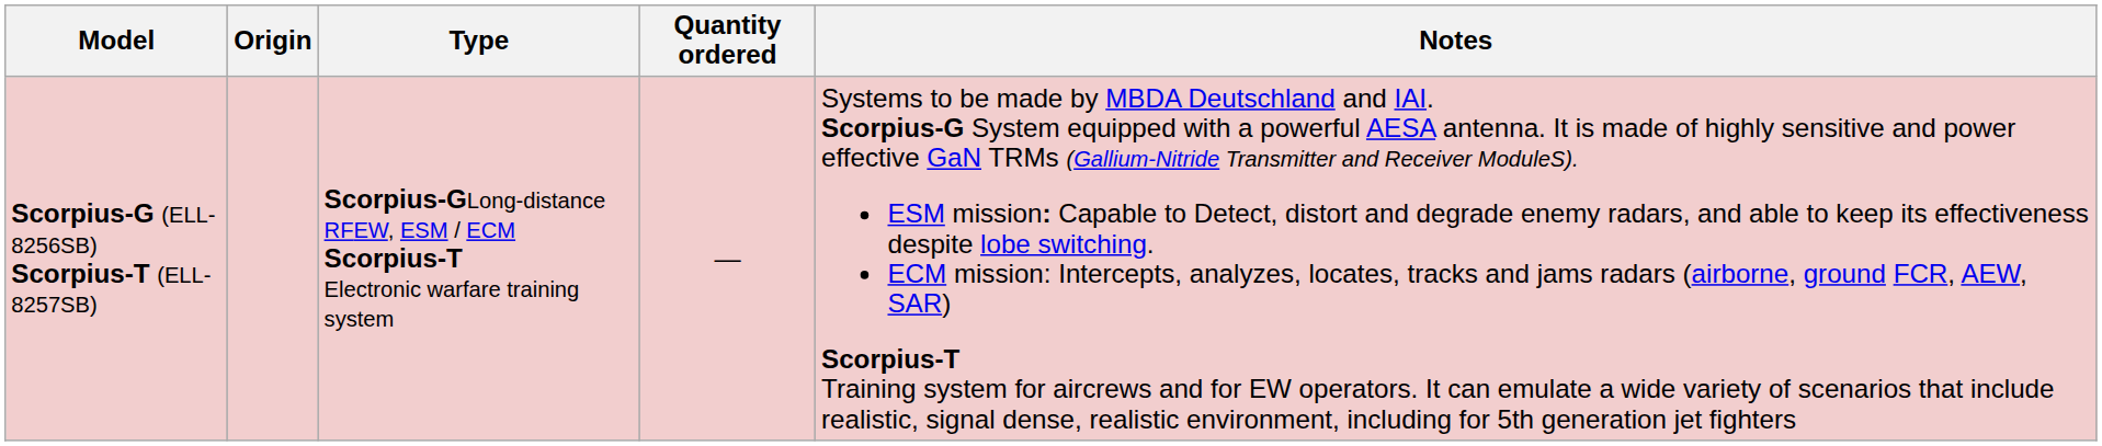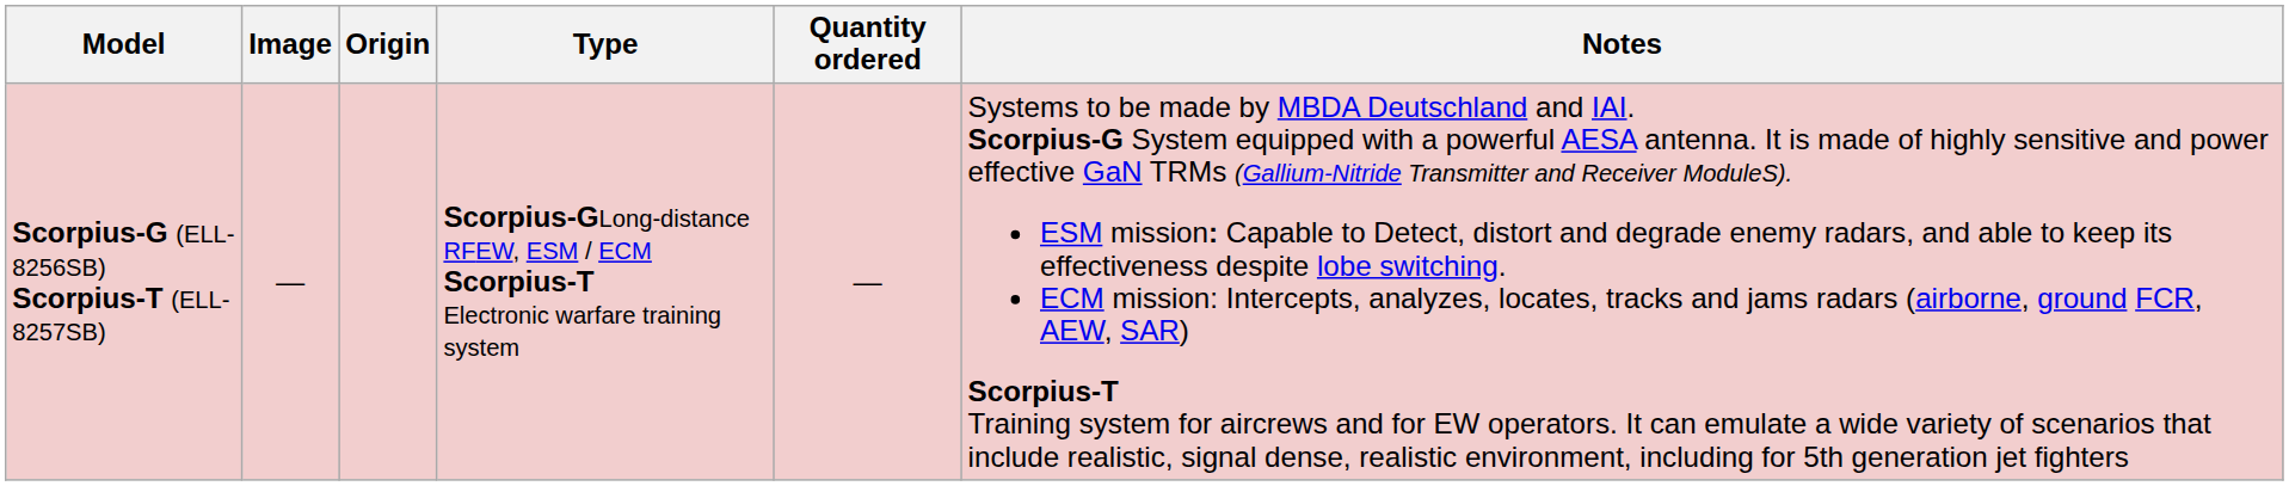+ column: Image | —
